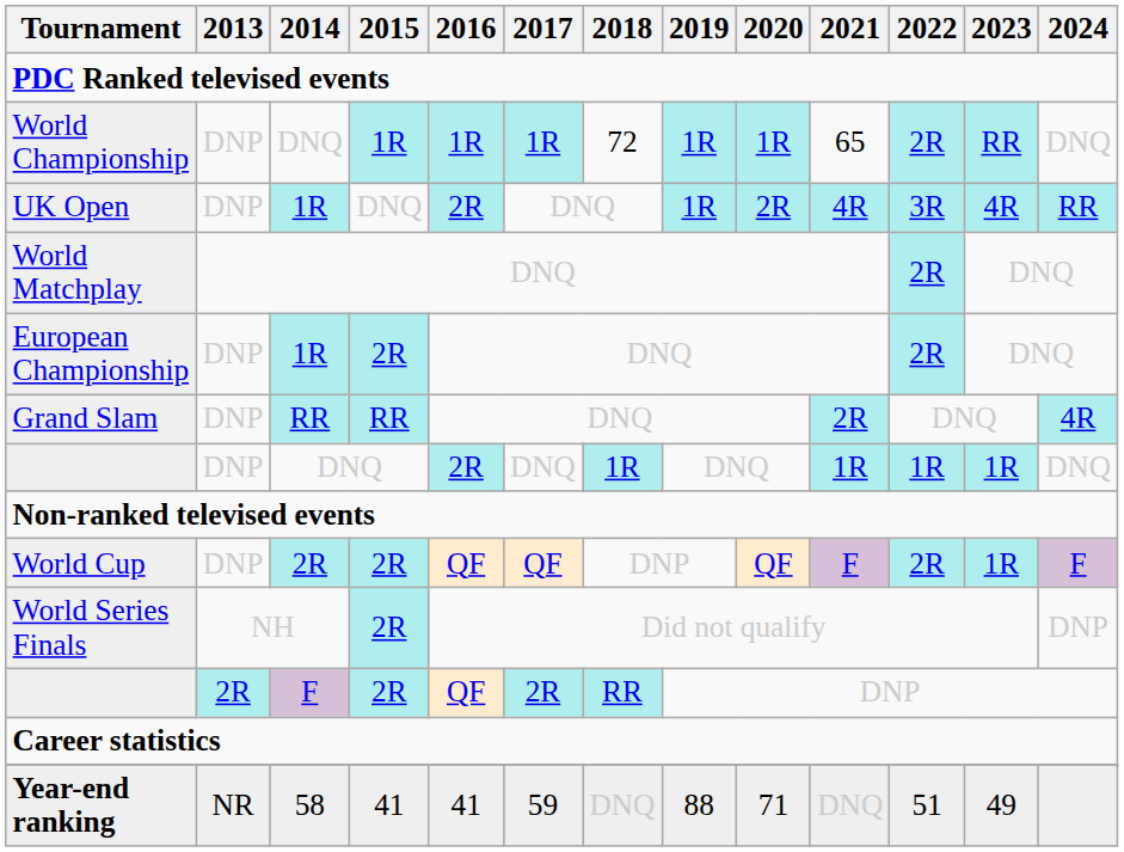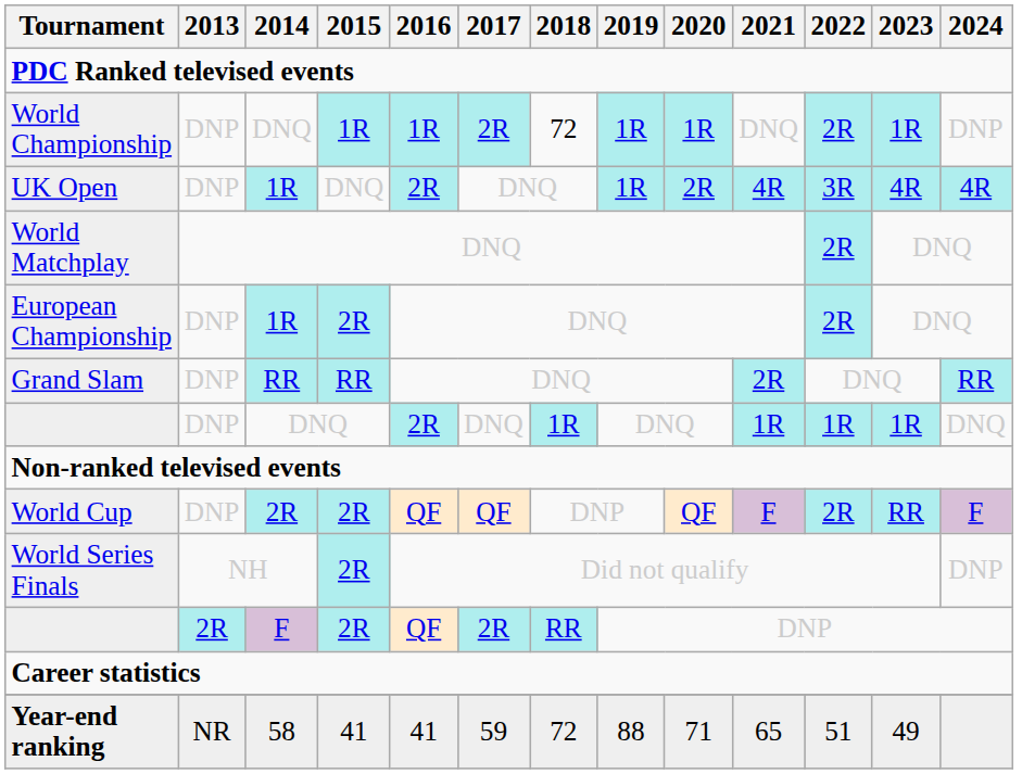World Championship | 2017: 1R -> 2R
World Championship | 2021: 65 -> DNQ
World Championship | 2023: RR -> 1R
World Championship | 2024: DNQ -> DNP
UK Open | 2024: RR -> 4R
Grand Slam | 2024: 4R -> RR
World Cup | 2023: 1R -> RR
Year-end ranking | 2018: DNQ -> 72
Year-end ranking | 2021: DNQ -> 65
